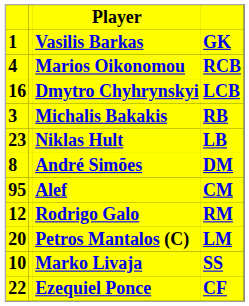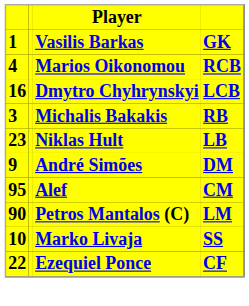André Simões | column 1: 8 -> 9
- row: 12 | Rodrigo Galo | RM
Petros Mantalos (C) | column 1: 20 -> 90
